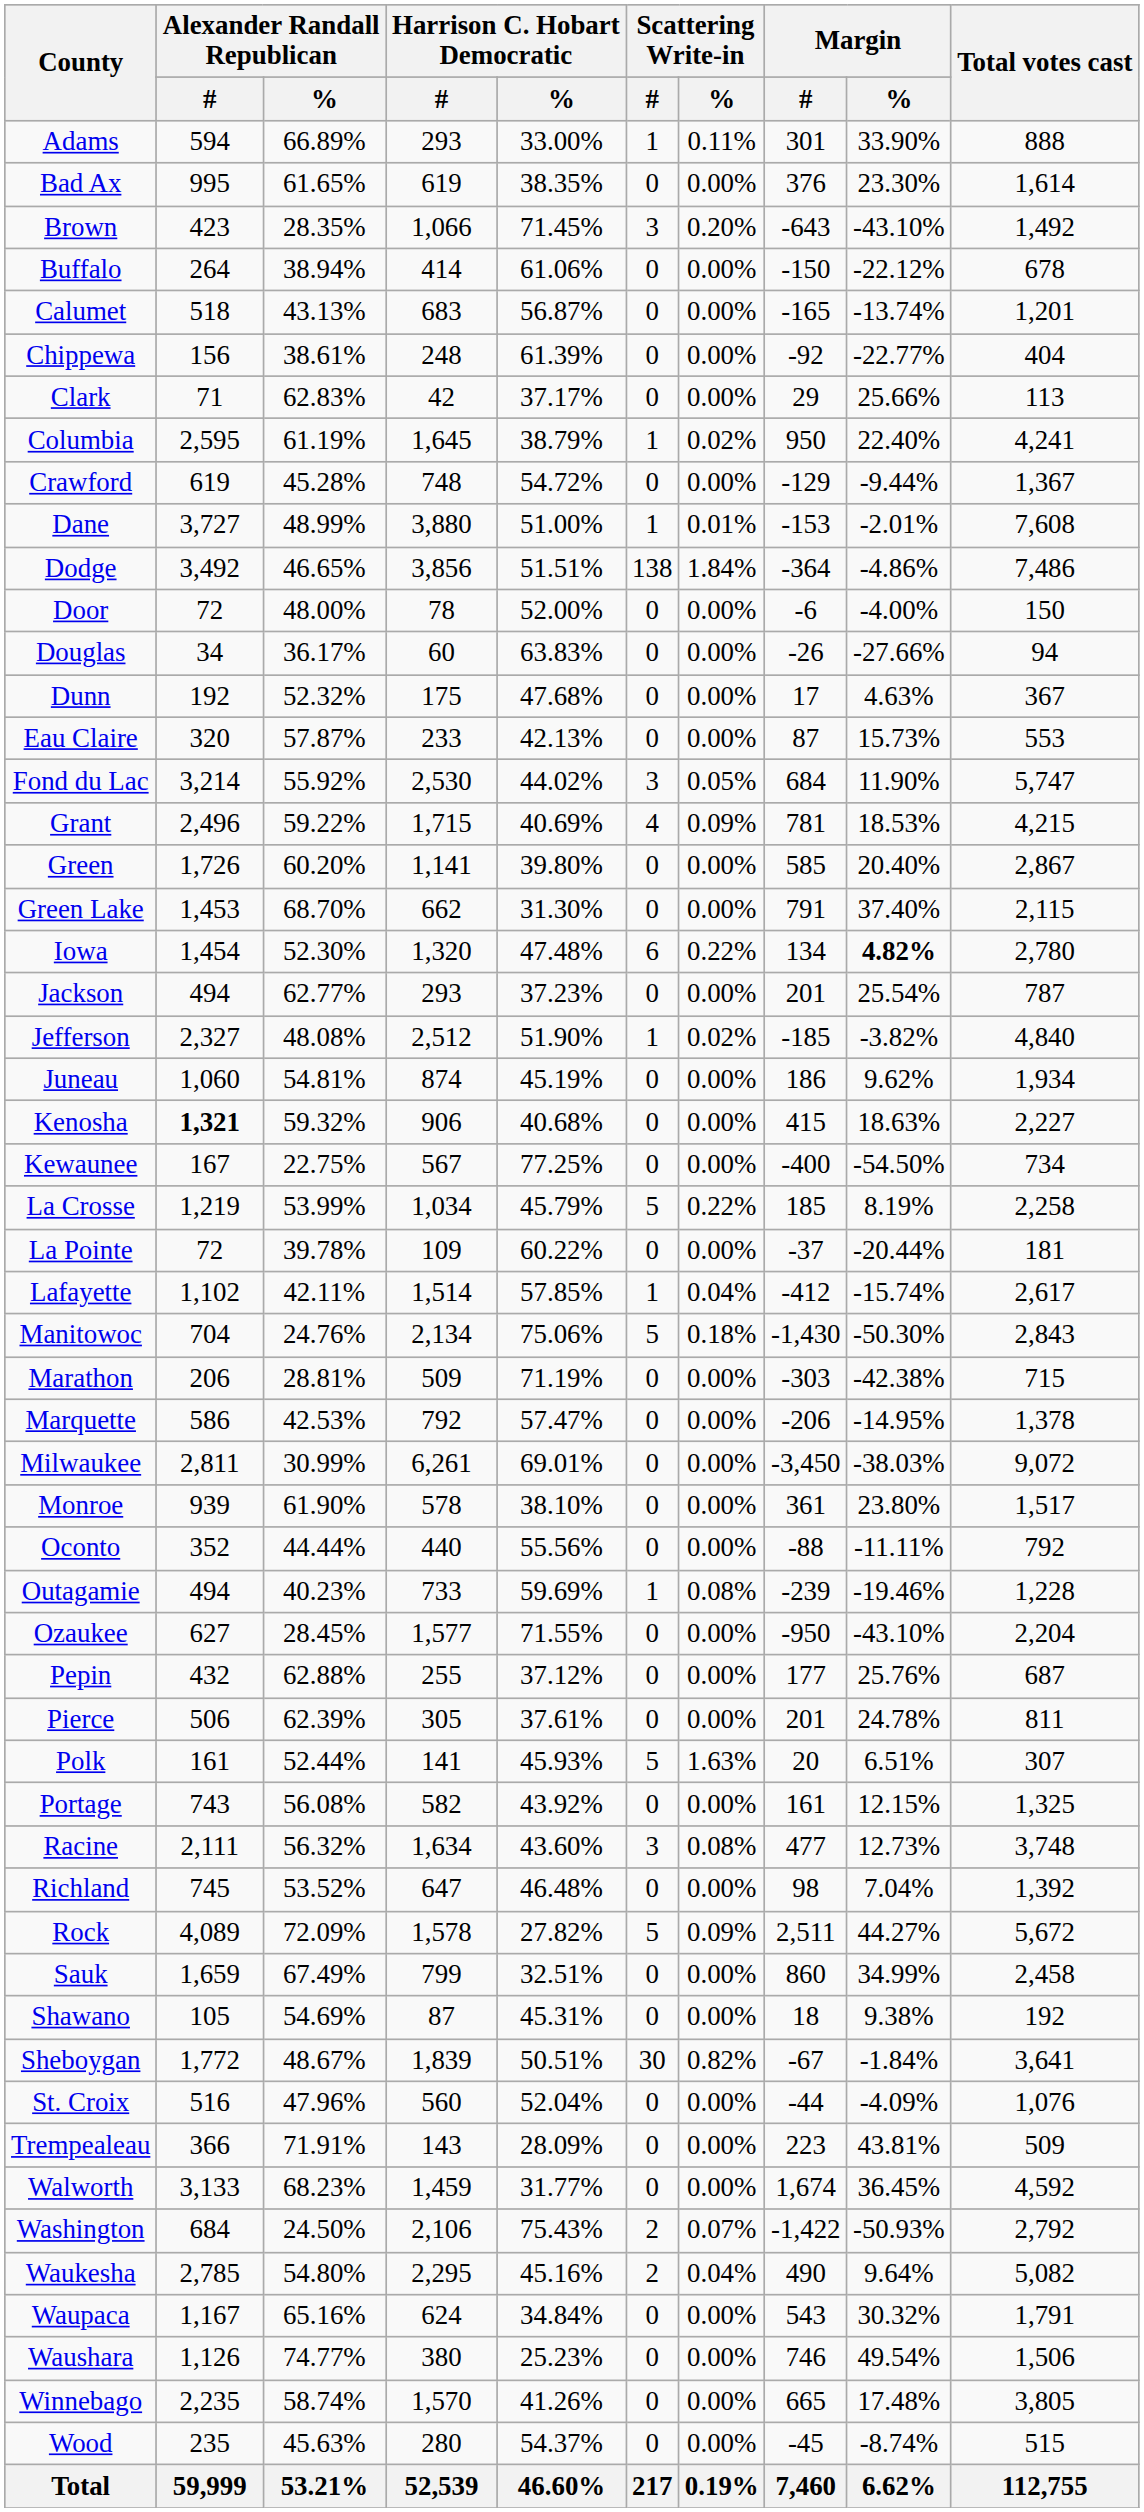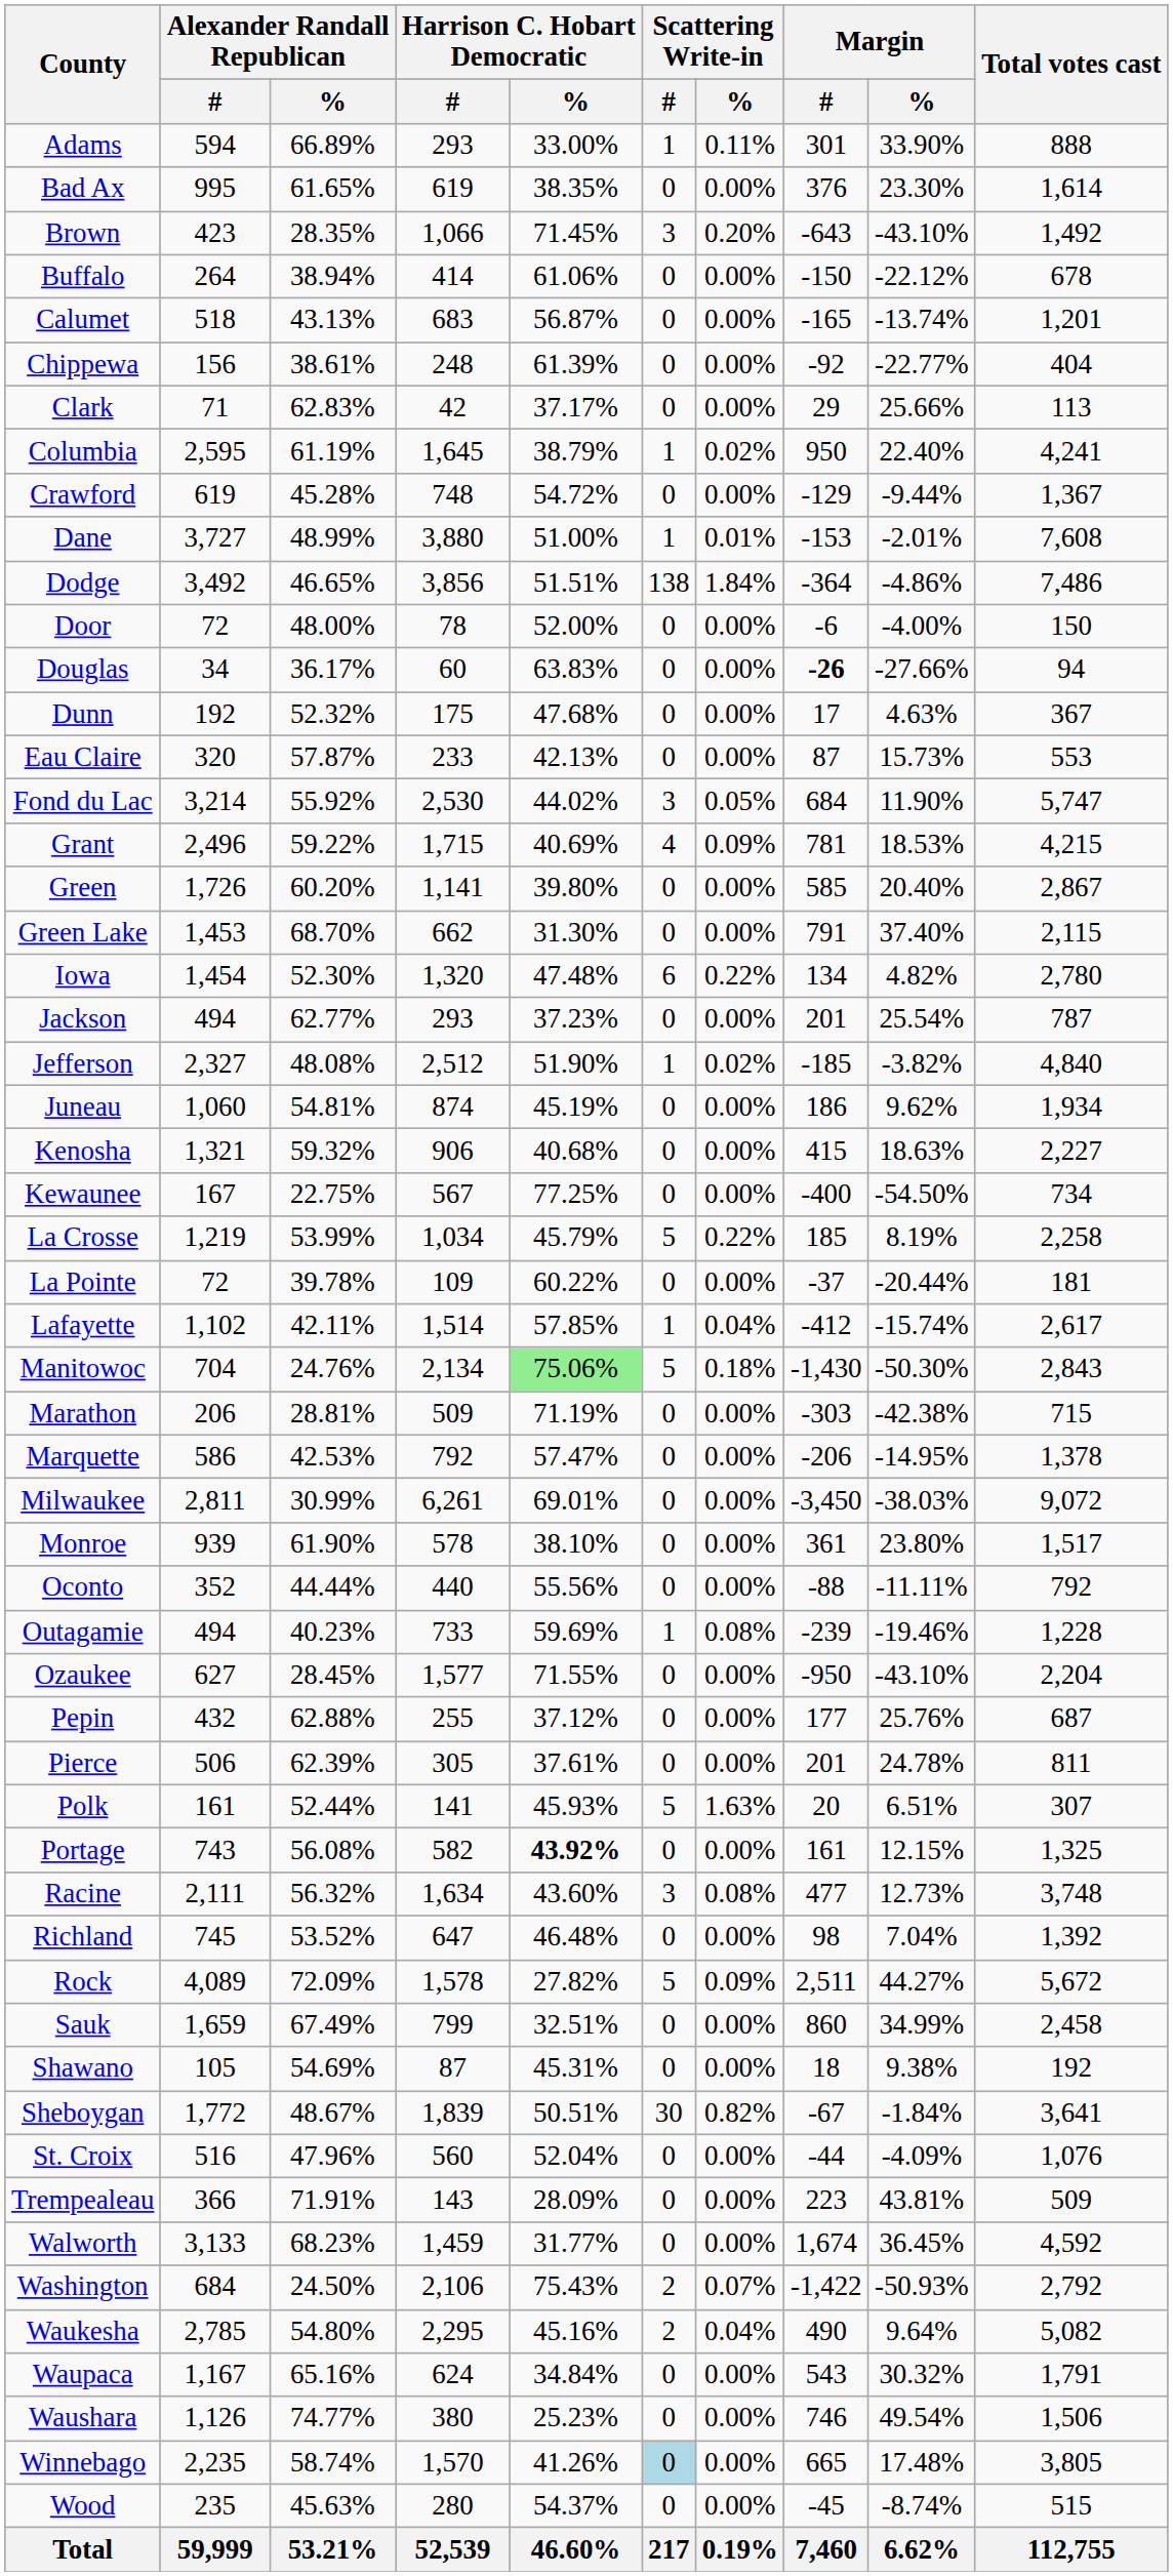Douglas | Margin / #: normal -> bold
Iowa | Margin / %: bold -> normal
Kenosha | Alexander Randall Republican / #: bold -> normal
Manitowoc | Harrison C. Hobart Democratic / %: no background -> lightgreen background
Portage | Harrison C. Hobart Democratic / %: normal -> bold
Winnebago | Scattering Write-in / #: no background -> lightblue background
